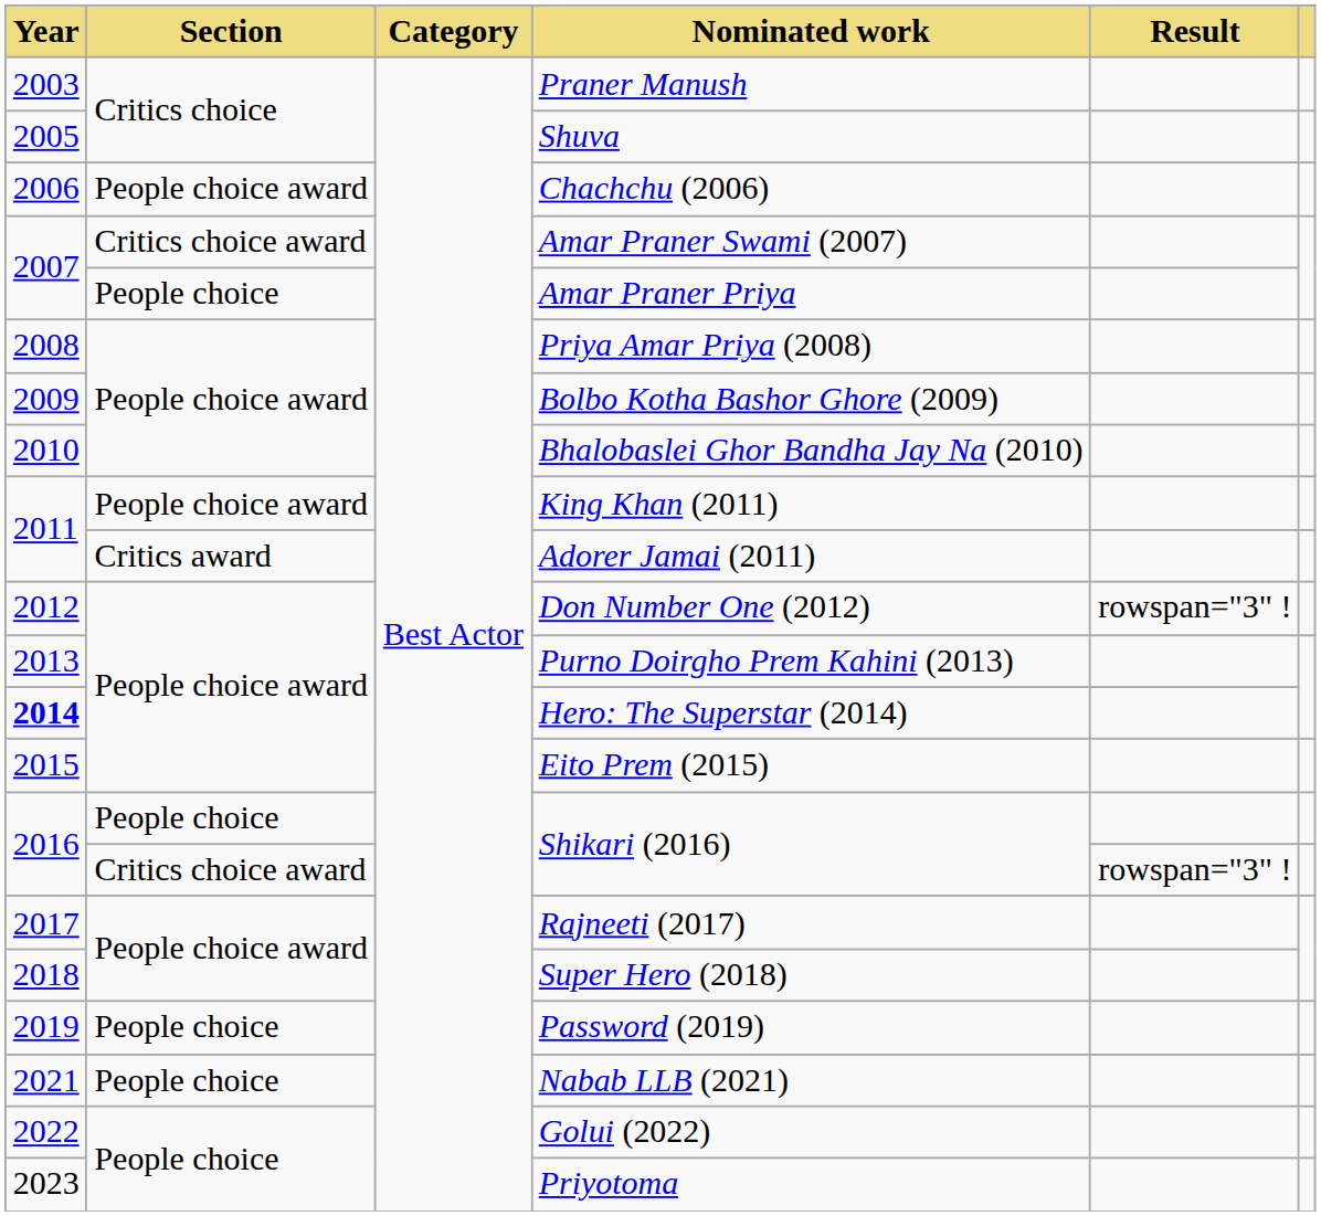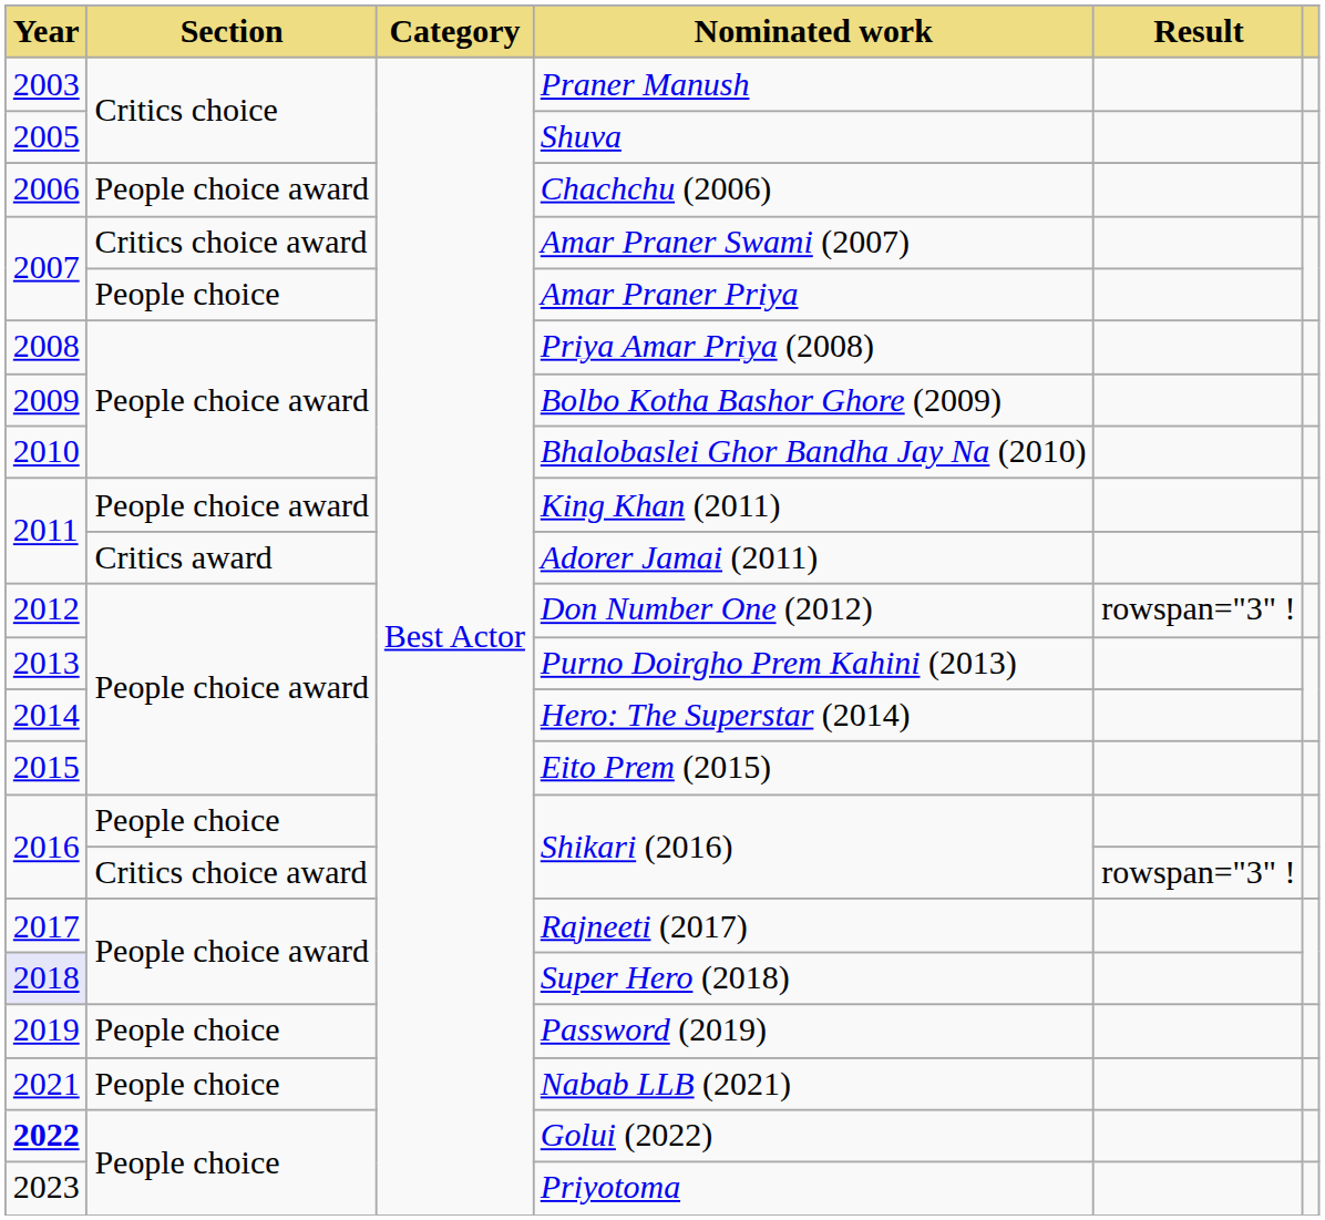Hero: The Superstar (2014) | Year: bold -> normal
Super Hero (2018) | Year: no background -> lavender background
Golui (2022) | Year: normal -> bold
